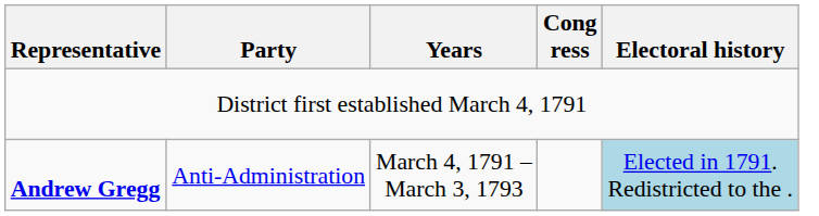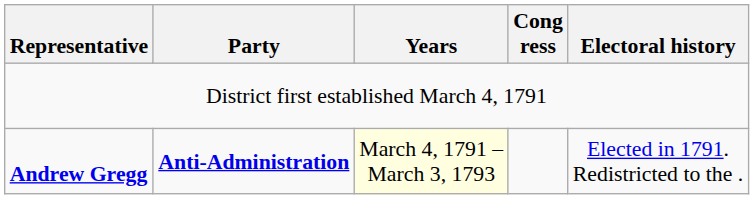Andrew Gregg | Party: normal -> bold
Andrew Gregg | Years: no background -> lightyellow background
Andrew Gregg | Electoral history: lightblue background -> no background
